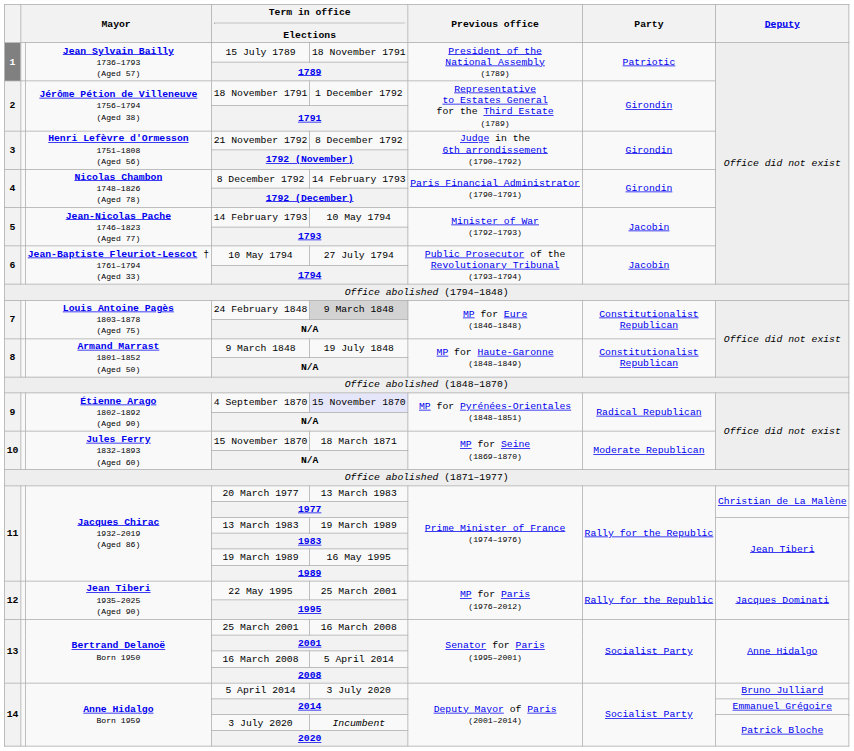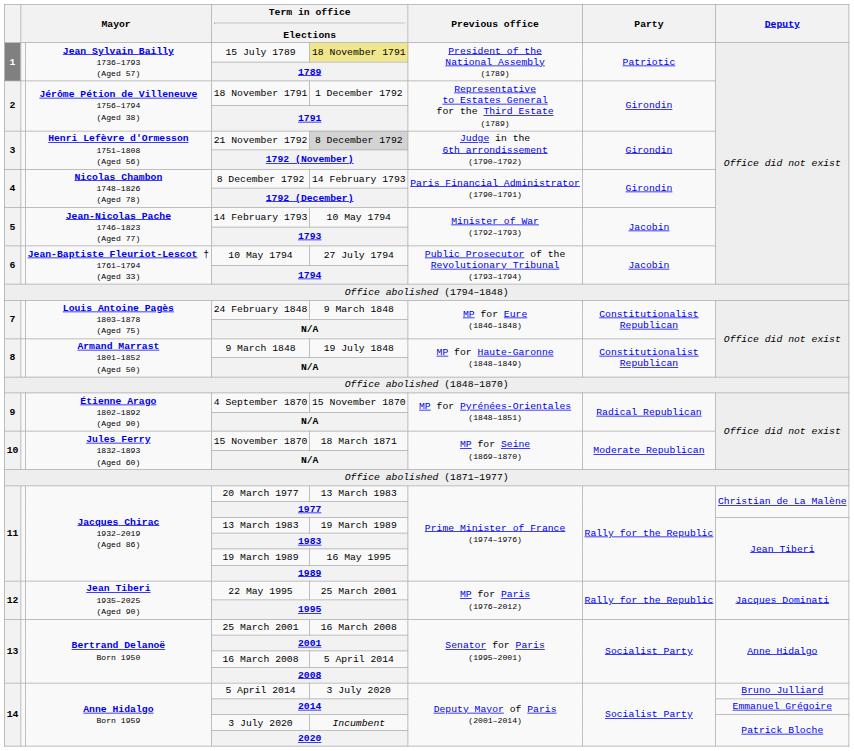15 July 1789 | column 5: no background -> khaki background
21 November 1792 | column 5: no background -> lightgrey background
24 February 1848 | column 5: lightgrey background -> no background
4 September 1870 | column 5: lavender background -> no background
